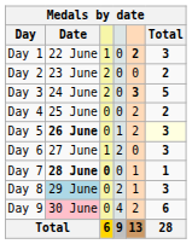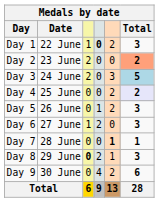Day 1 | column 4: normal -> bold
Day 1 | column 5: bold -> normal
Day 2 | Total: no background -> lightsalmon background
Day 3 | column 5: bold -> normal
Day 3 | Total: no background -> lightblue background
Day 4 | Total: no background -> lavender background
Day 5 | Date: bold -> normal
Day 5 | Total: lightyellow background -> no background
Day 7 | Date: bold -> normal
Day 7 | column 3: bold -> normal
Day 7 | column 5: normal -> bold
Day 8 | Date: lightblue background -> no background
Day 8 | column 3: normal -> bold
Day 9 | Date: pink background -> no background
